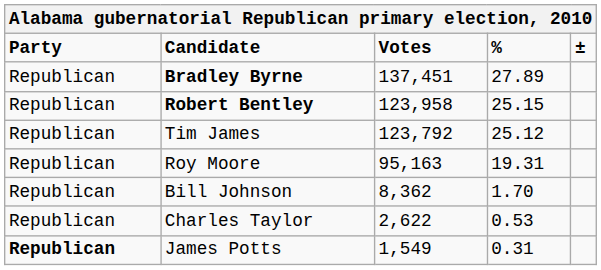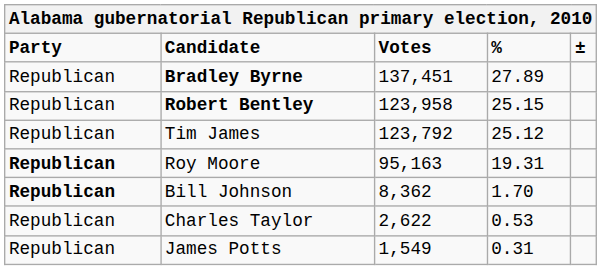Roy Moore | Party: normal -> bold
Bill Johnson | Party: normal -> bold
James Potts | Party: bold -> normal
